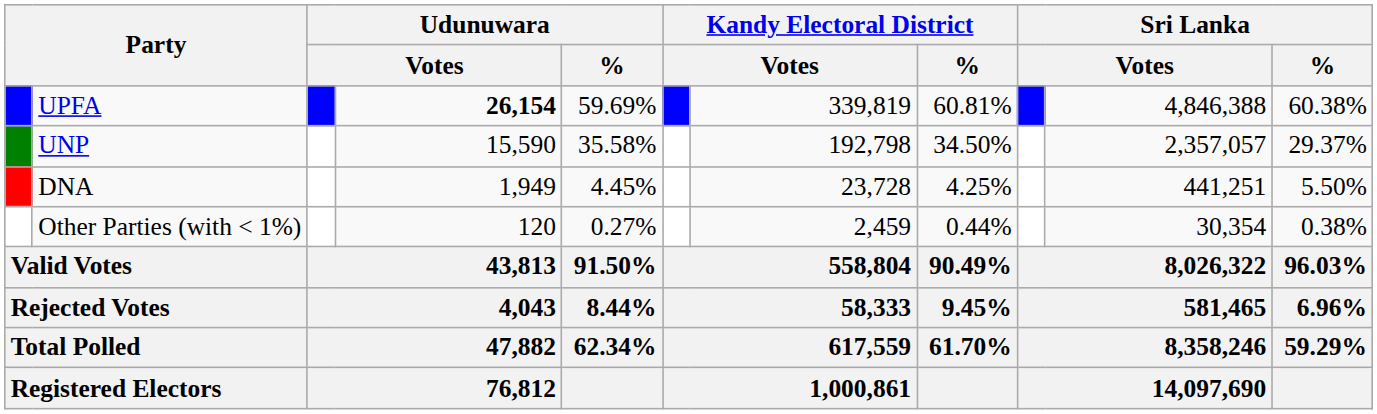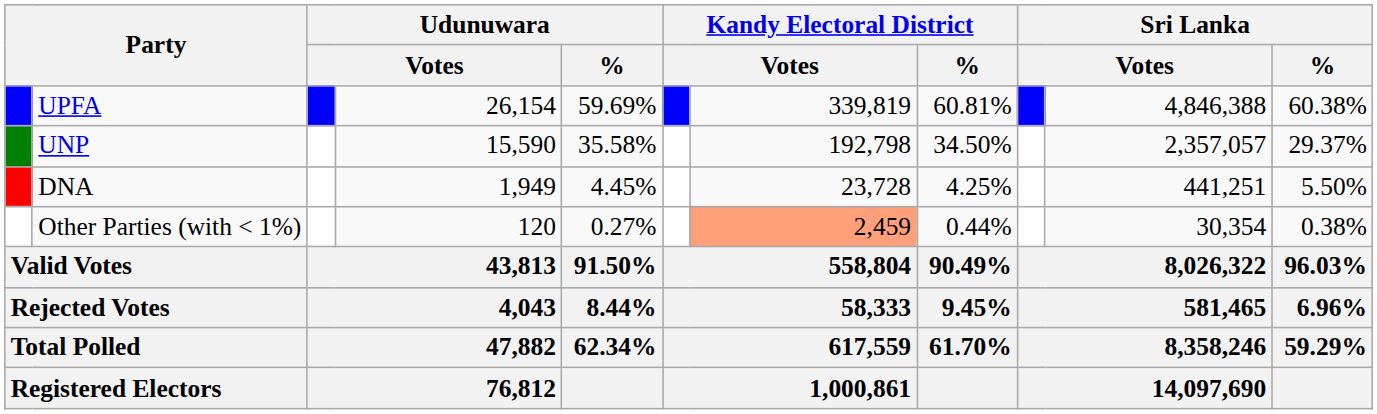UPFA | column 4: bold -> normal
Other Parties (with < 1%) | column 7: no background -> lightsalmon background
